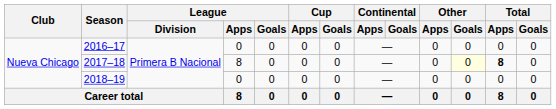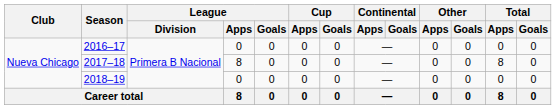2017–18 | Other / Goals: lightyellow background -> no background
2017–18 | Total / Apps: bold -> normal
